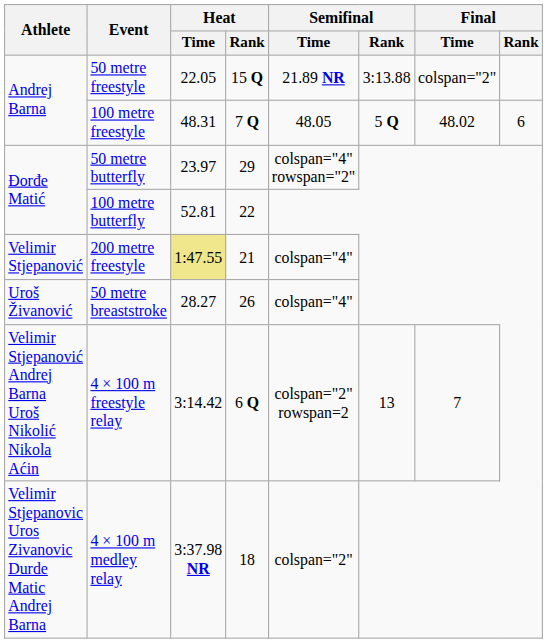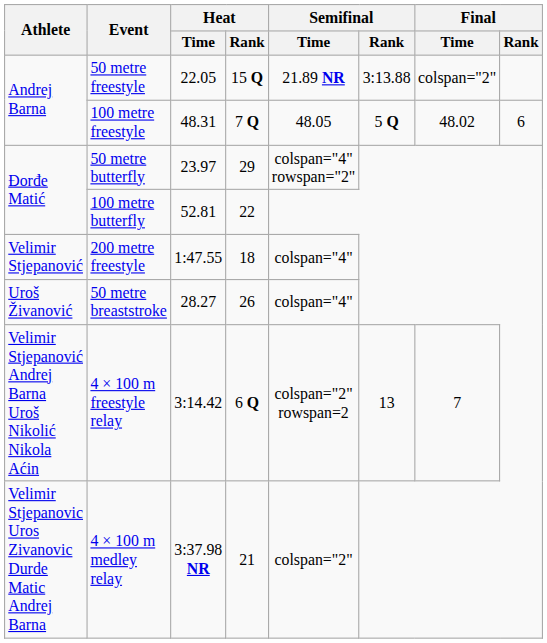200 metre freestyle | Heat / Time: khaki background -> no background
200 metre freestyle | Heat / Rank: 21 -> 18
4 × 100 m medley relay | Heat / Rank: 18 -> 21
